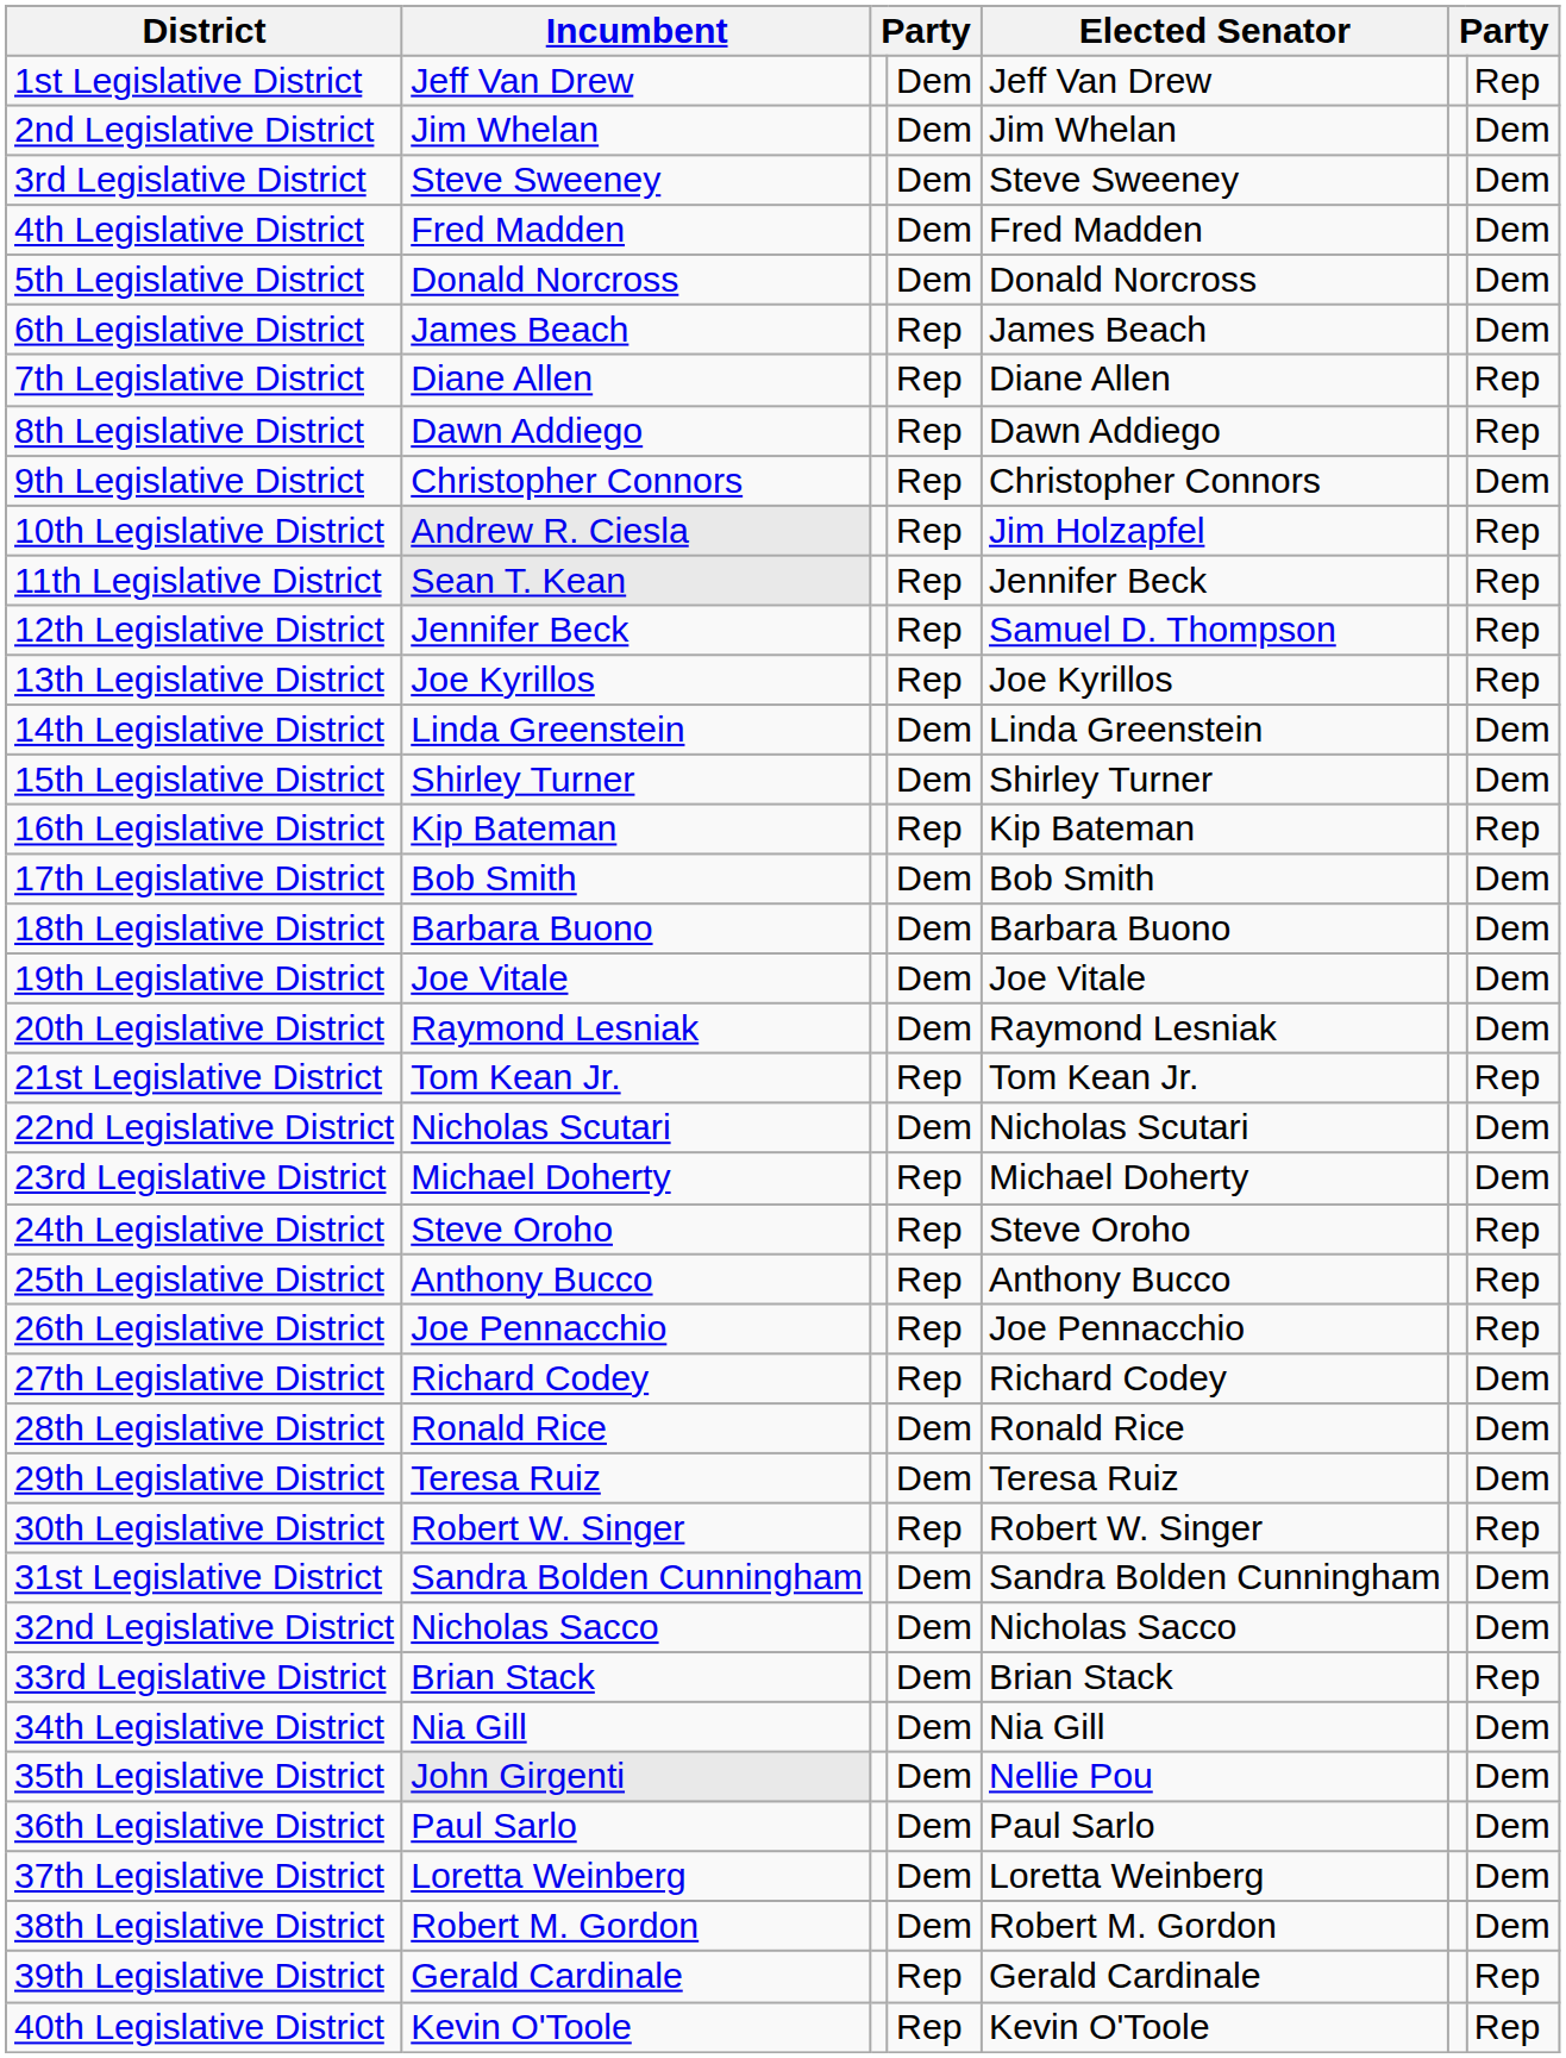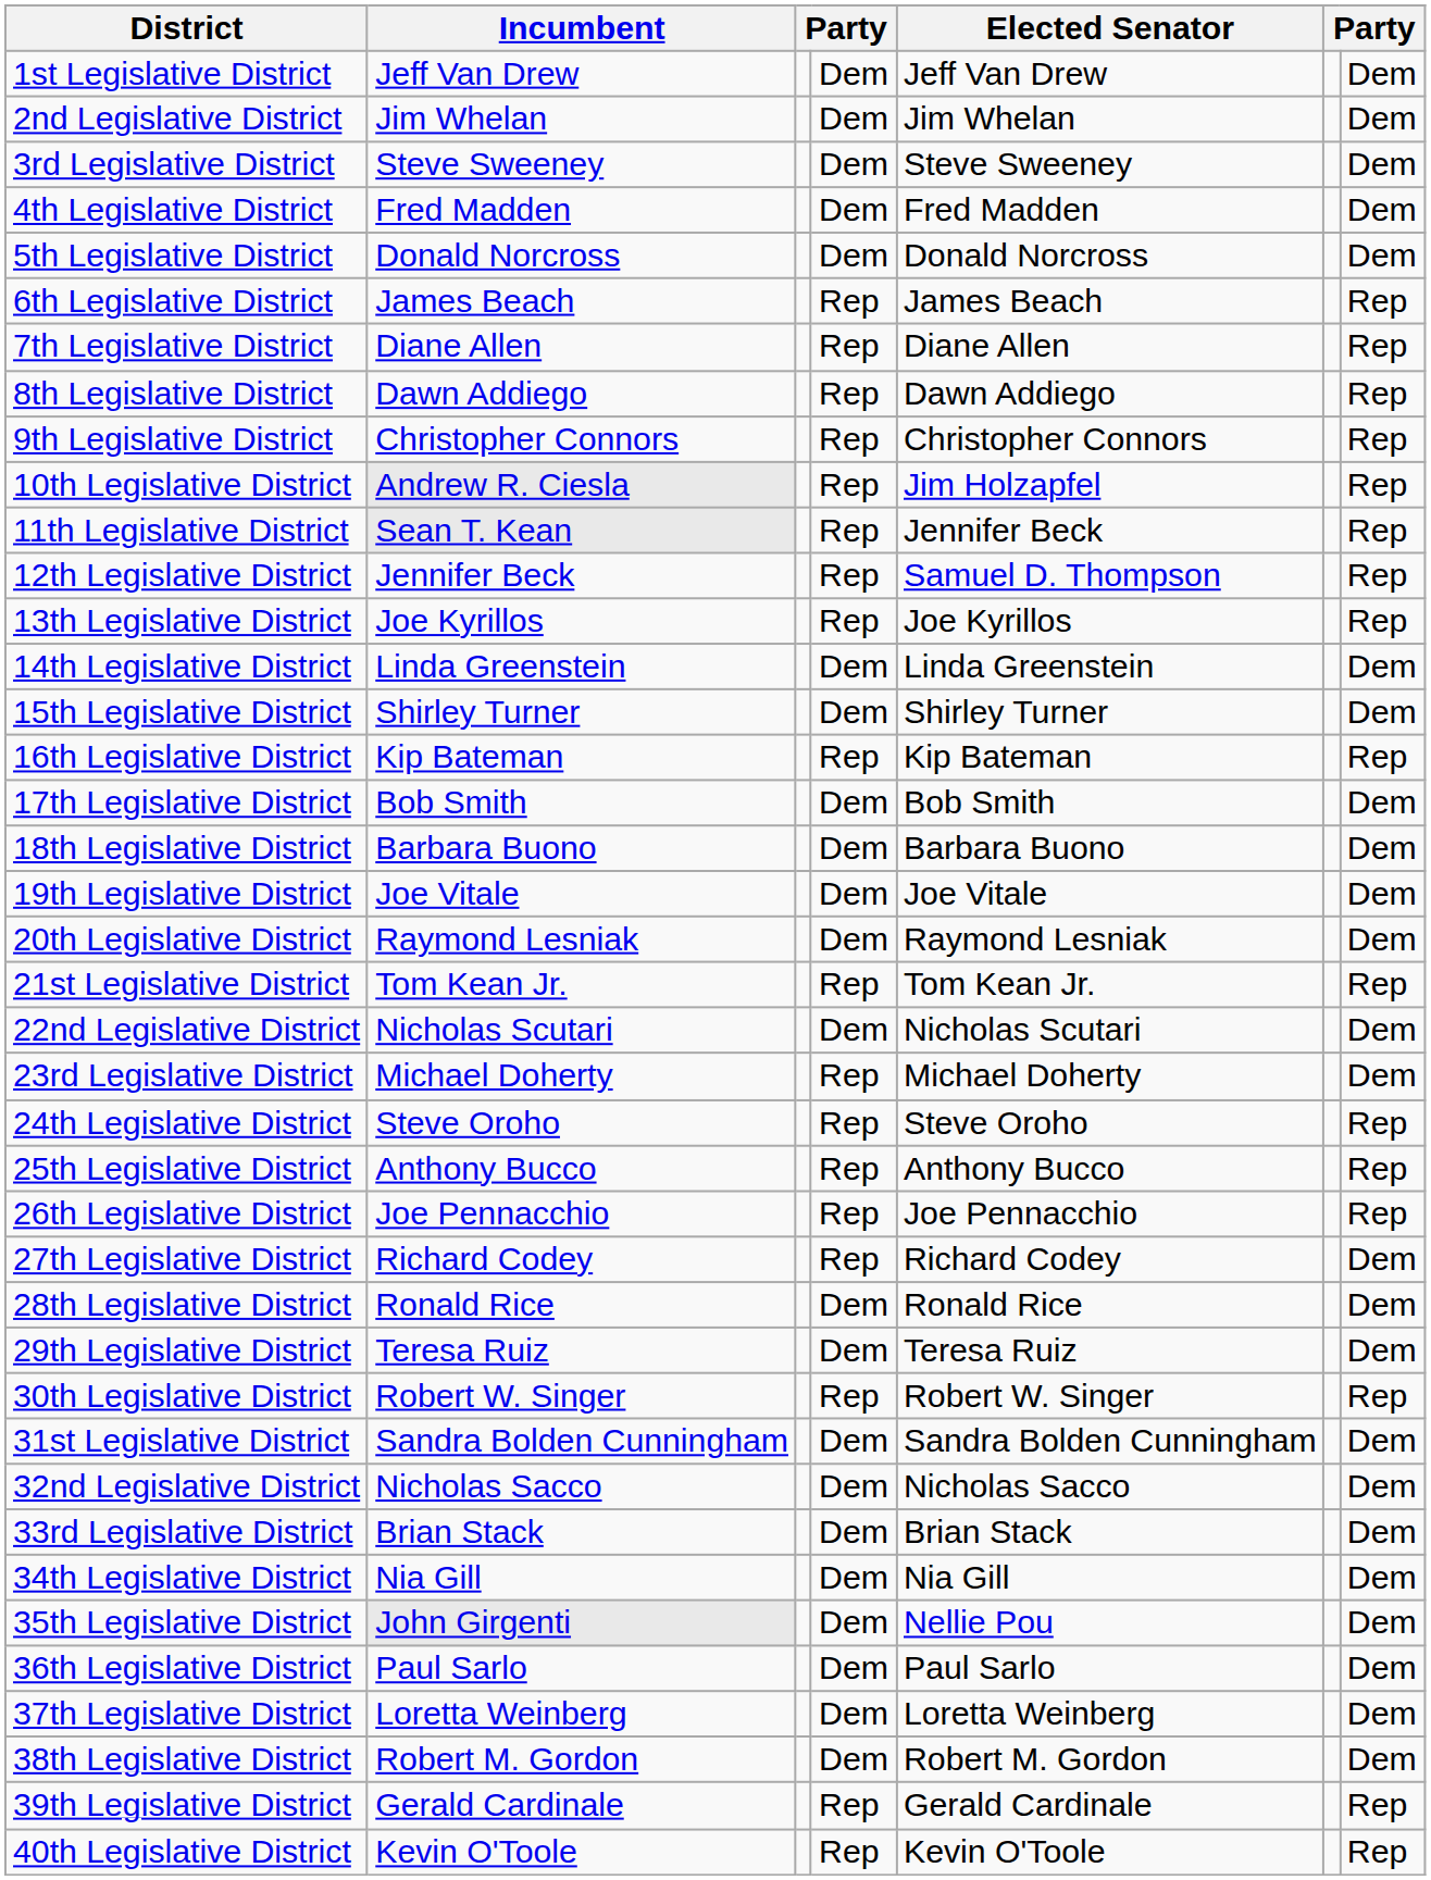1st Legislative District | column 7: Rep -> Dem
6th Legislative District | column 7: Dem -> Rep
9th Legislative District | column 7: Dem -> Rep
33rd Legislative District | column 7: Rep -> Dem
